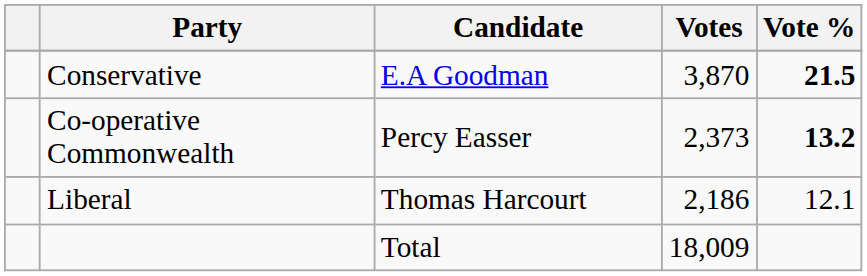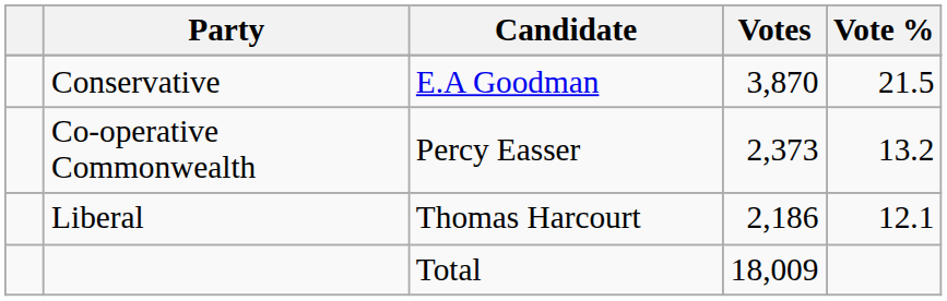Conservative | Vote %: bold -> normal
Co-operative Commonwealth | Vote %: bold -> normal
